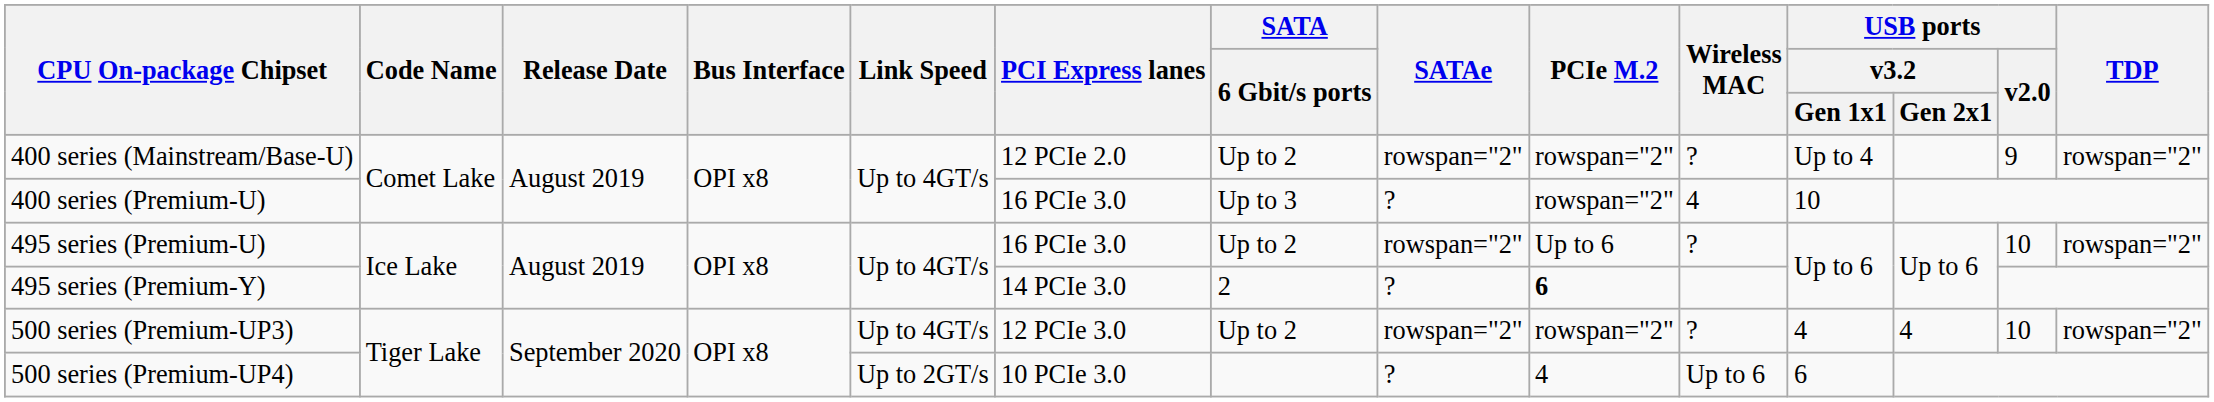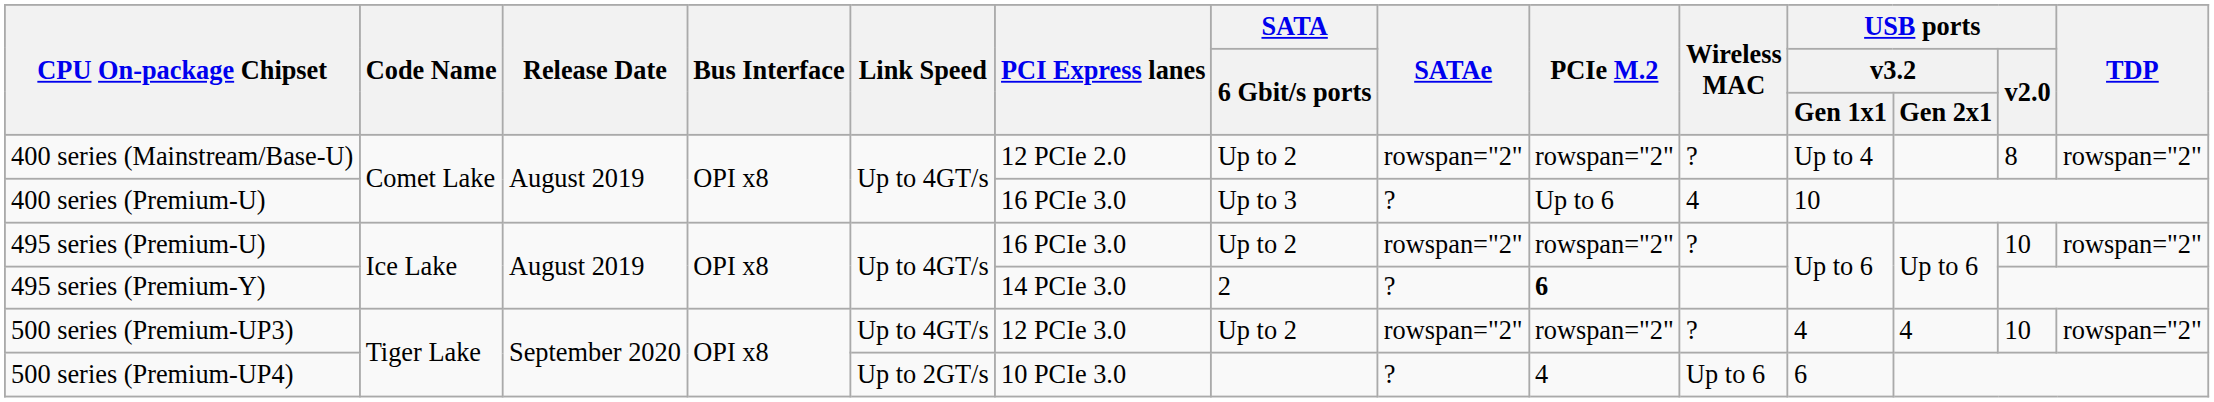400 series (Mainstream/Base-U) | USB ports / v2.0: 9 -> 8
400 series (Premium-U) | PCIe M.2: rowspan="2" -> Up to 6
495 series (Premium-U) | PCIe M.2: Up to 6 -> rowspan="2"
